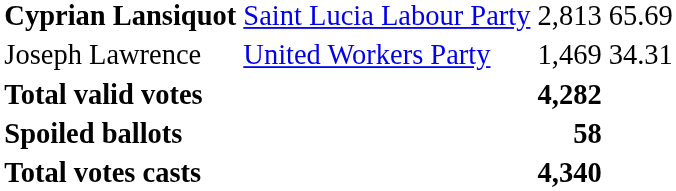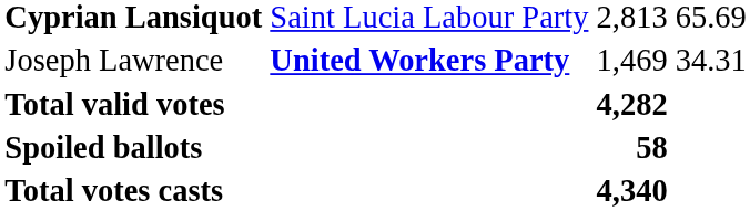Joseph Lawrence | column 2: normal -> bold
